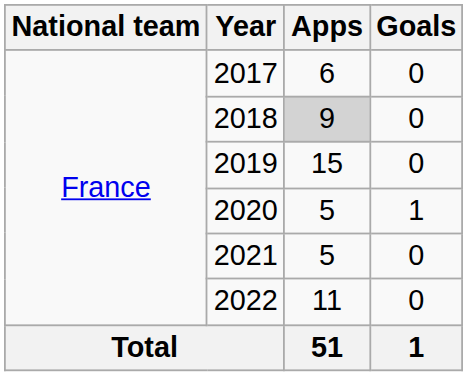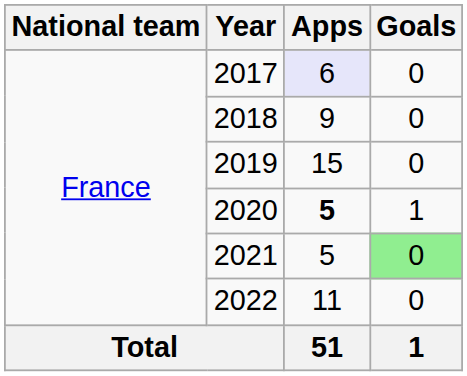2017 | Apps: no background -> lavender background
2018 | Apps: lightgrey background -> no background
2020 | Apps: normal -> bold
2021 | Goals: no background -> lightgreen background
